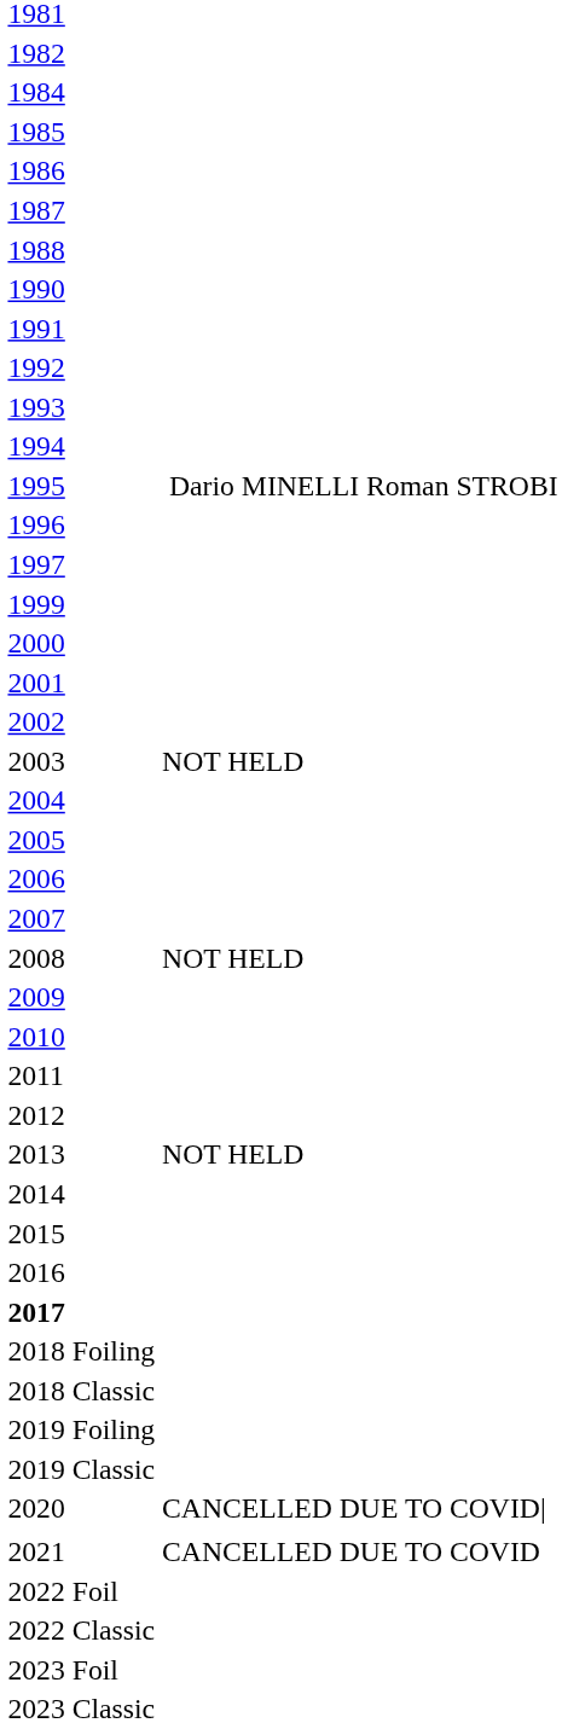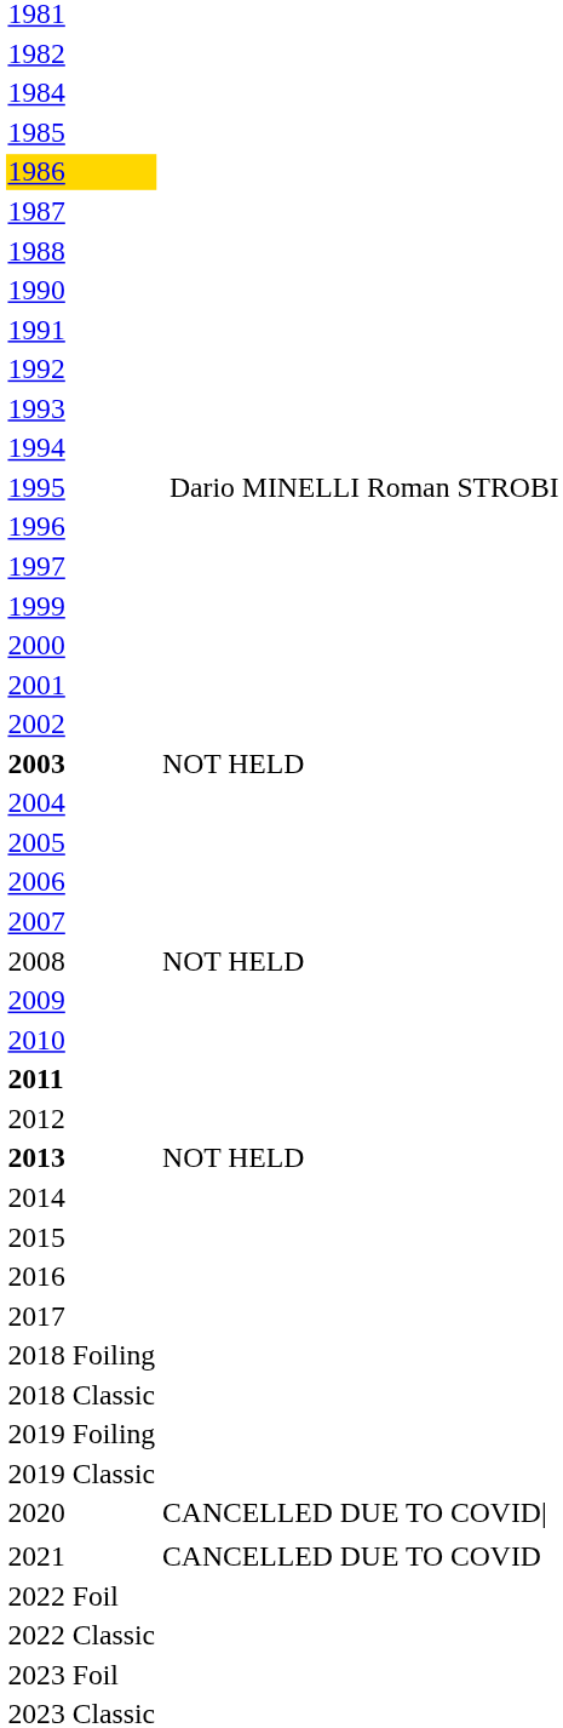1986 | column 1: no background -> gold background
2003 | column 1: normal -> bold
2011 | column 1: normal -> bold
2013 | column 1: normal -> bold
2017 | column 1: bold -> normal
